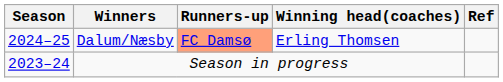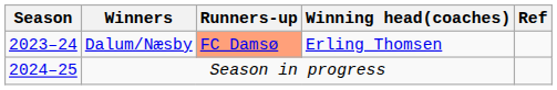Dalum/Næsby | Season: 2024–25 -> 2023–24
Season in progress | Season: 2023–24 -> 2024–25
